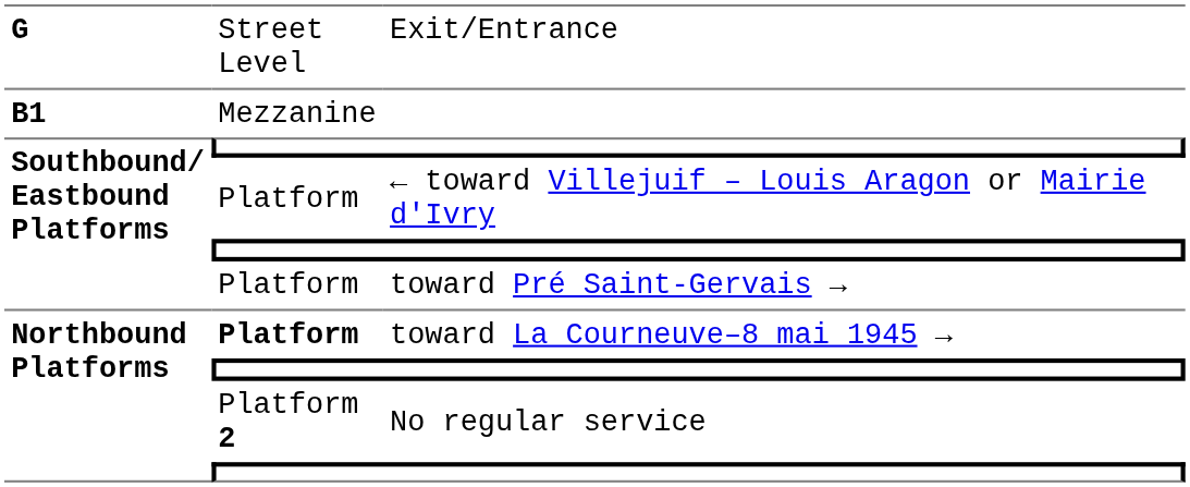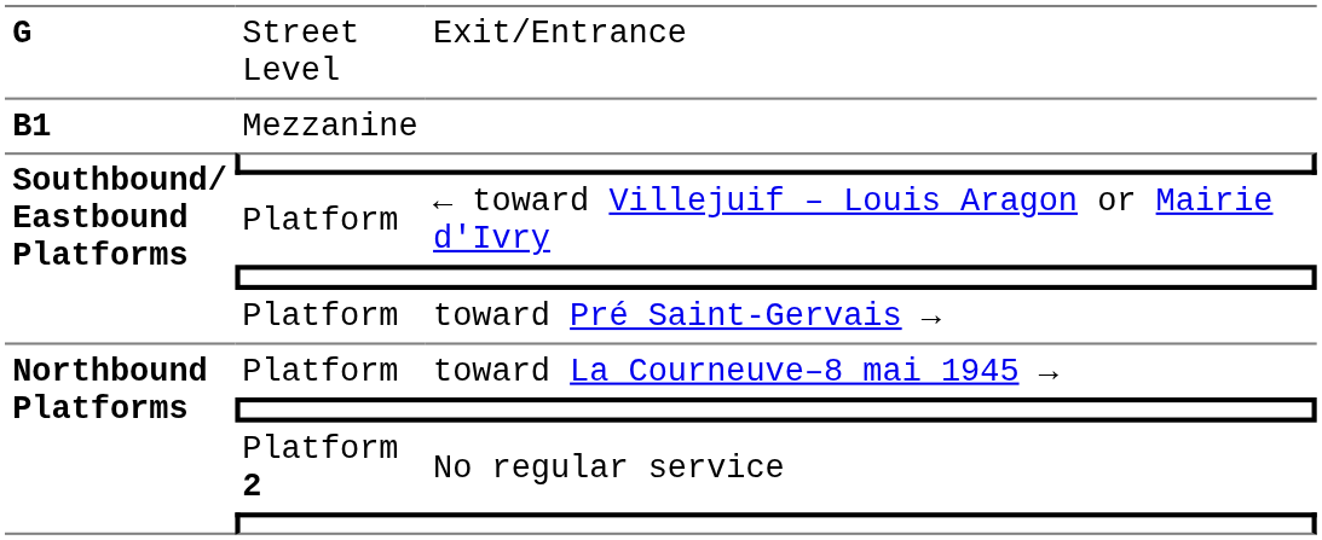toward La Courneuve–8 mai 1945 → | column 2: bold -> normal
